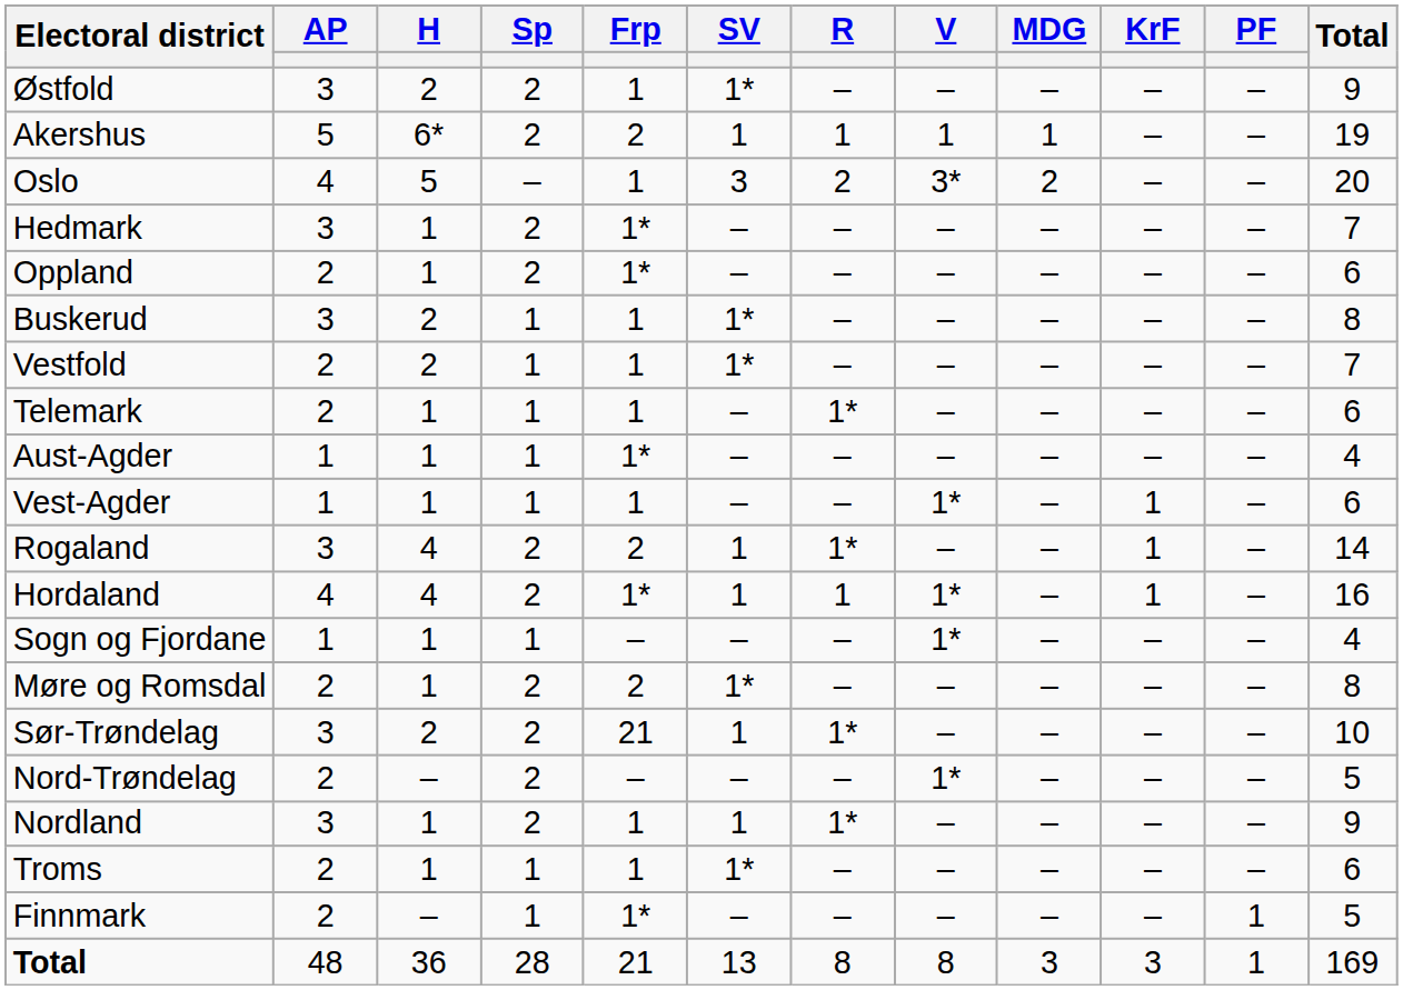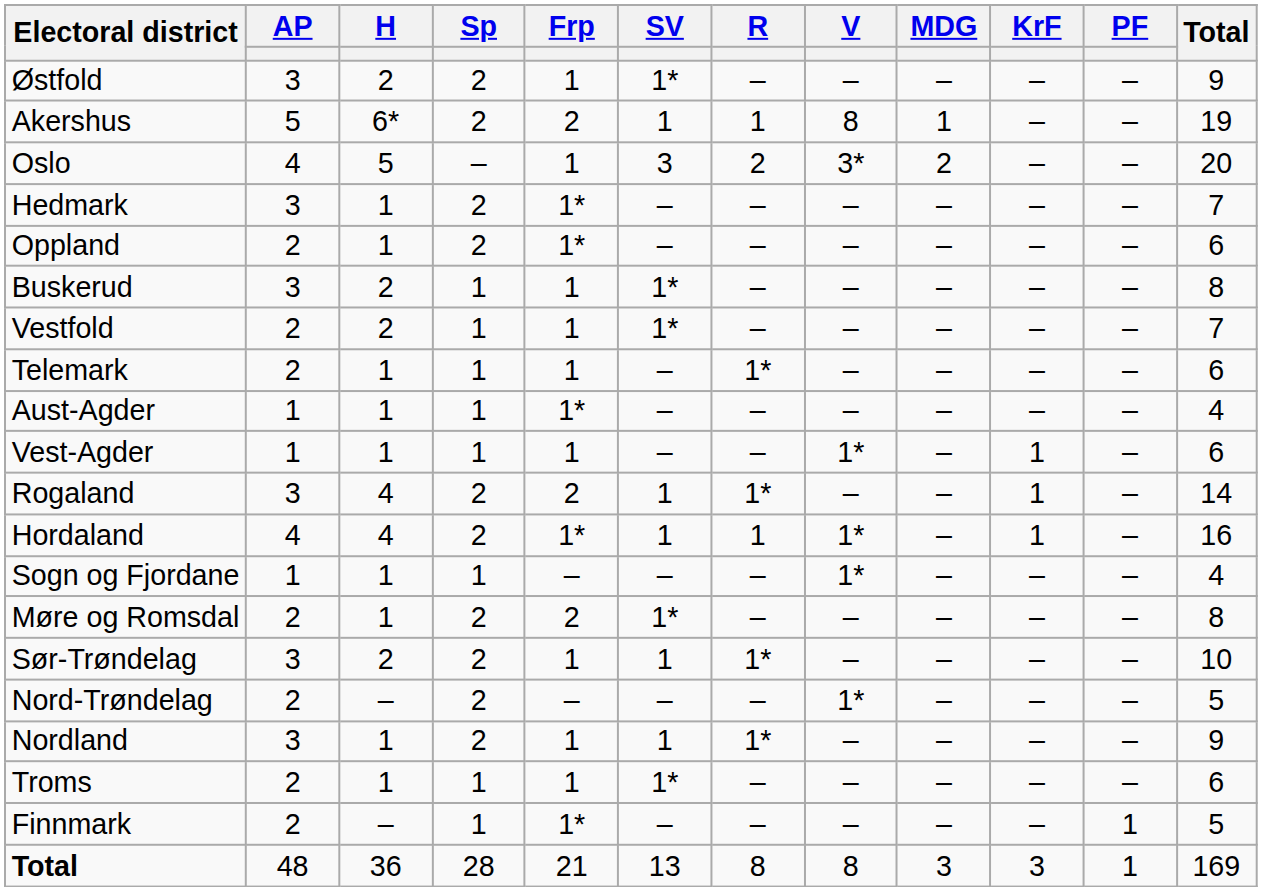Akershus | V: 1 -> 8
Sør-Trøndelag | Frp: 21 -> 1
